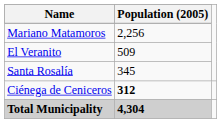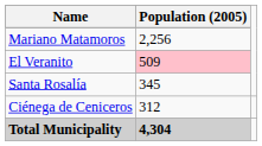El Veranito | Population (2005): no background -> pink background
Ciénega de Ceniceros | Population (2005): bold -> normal
